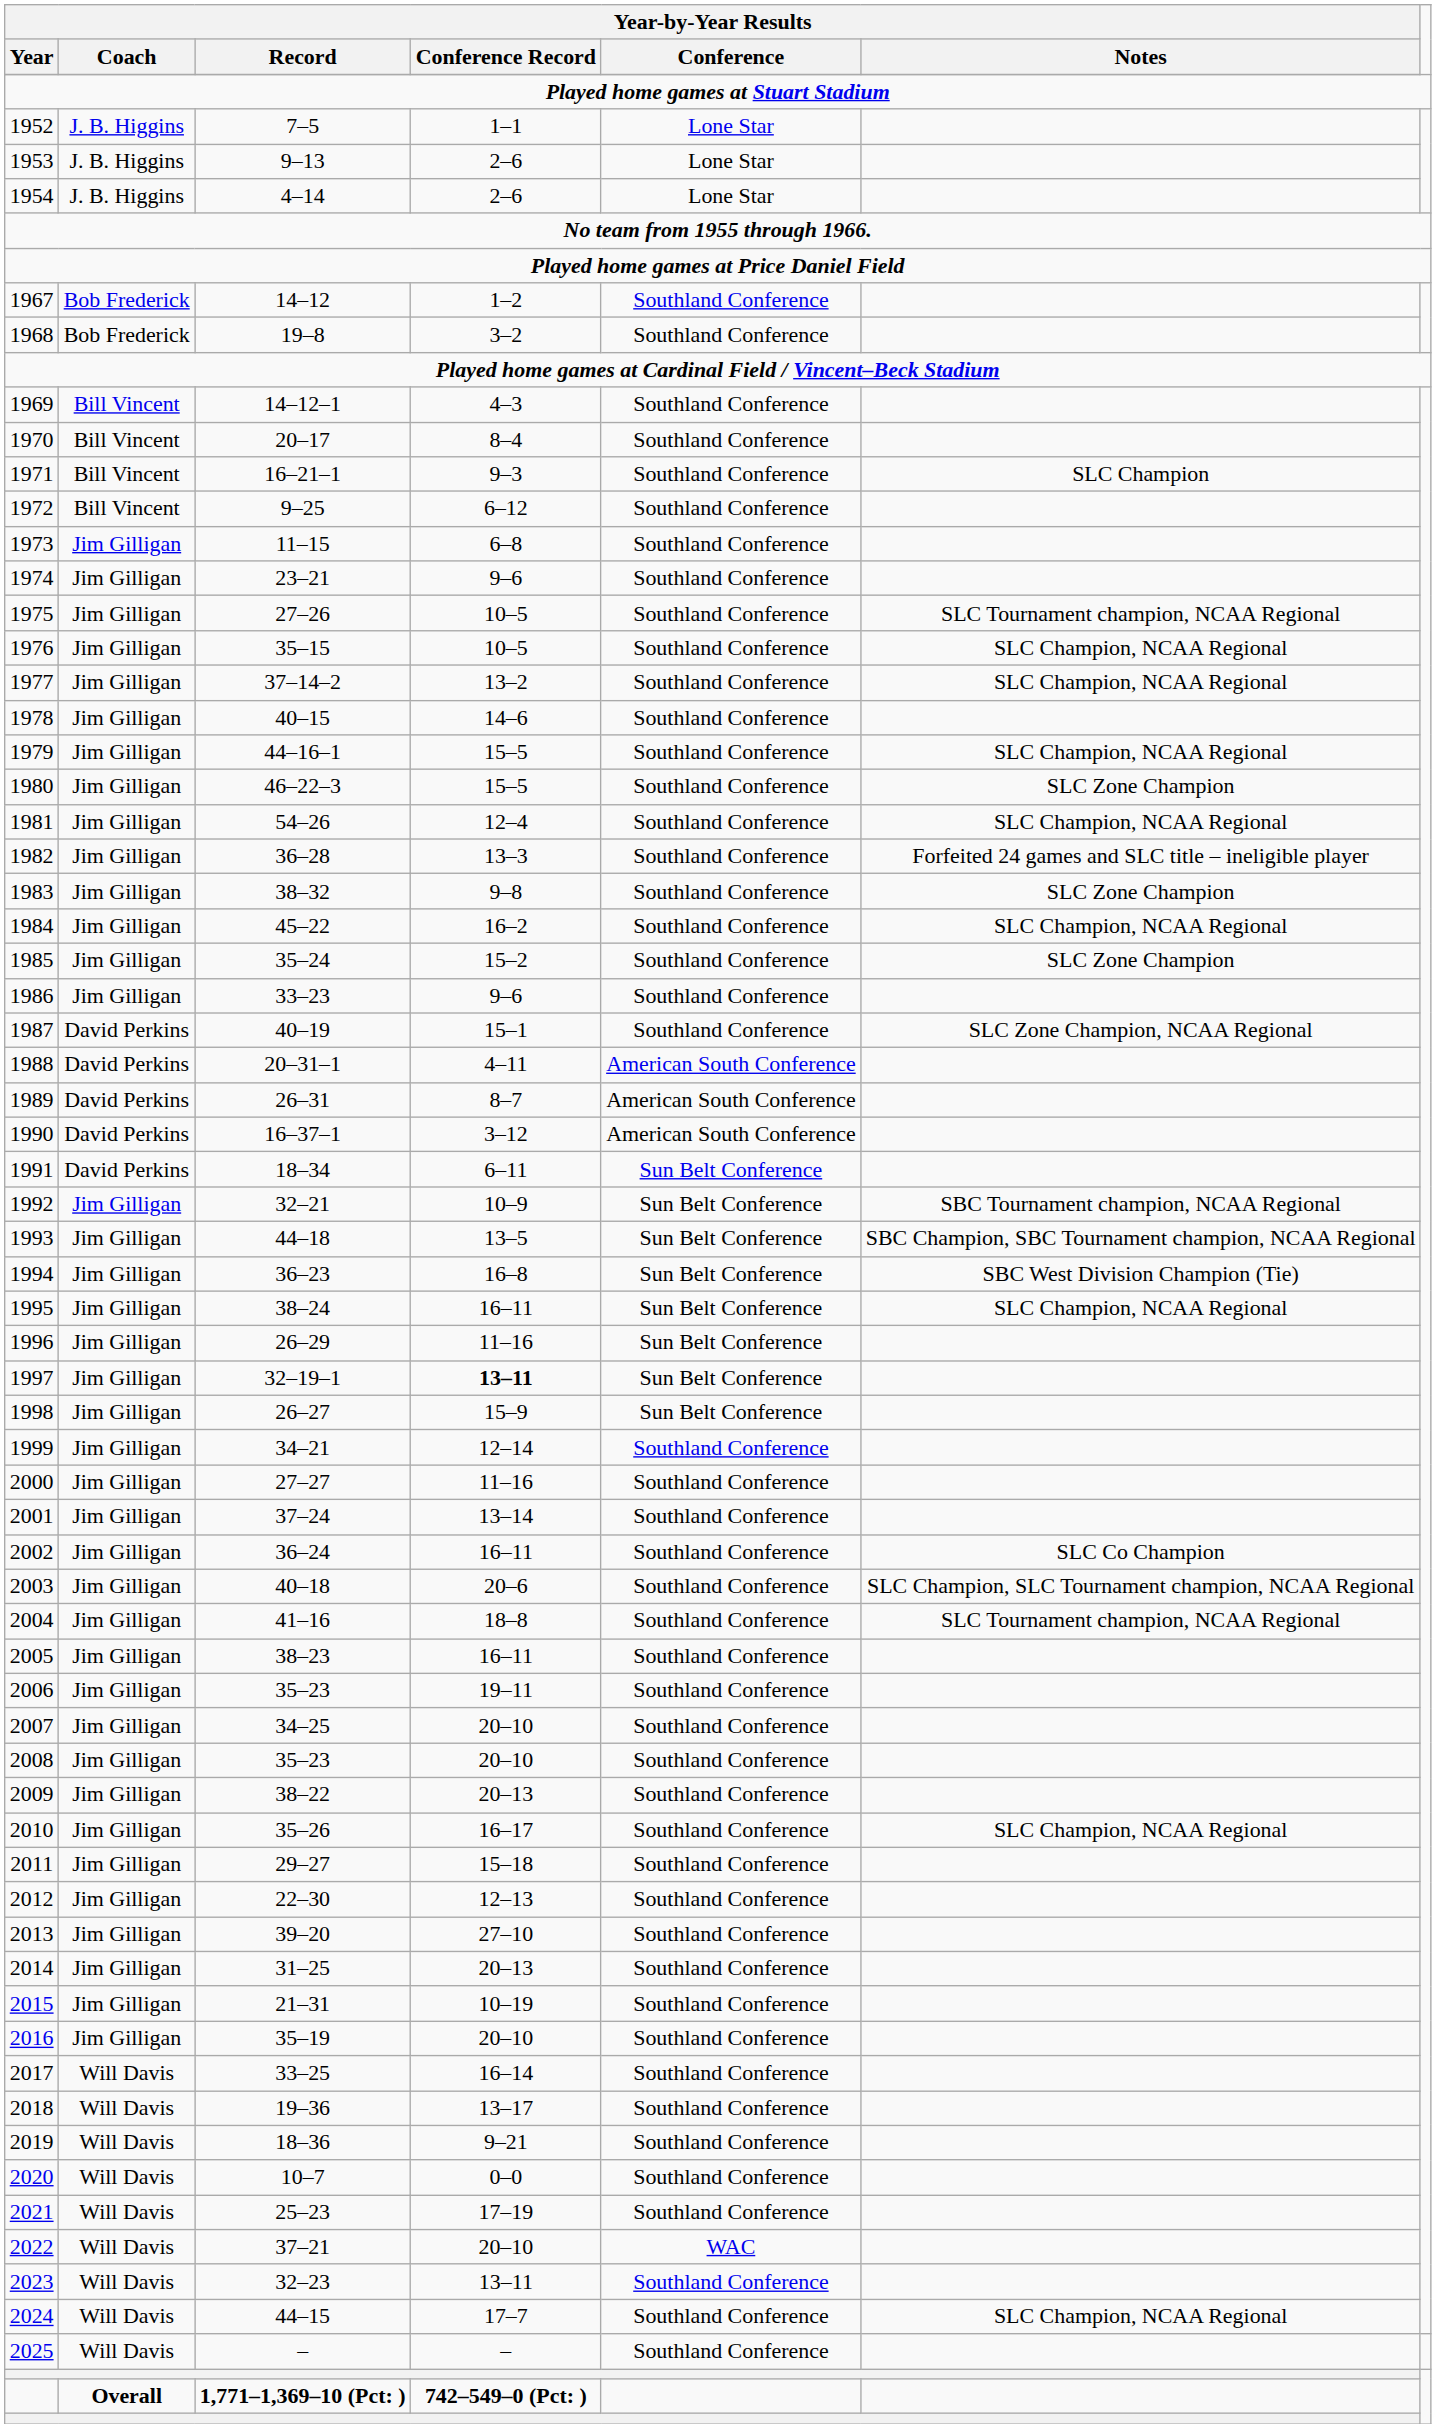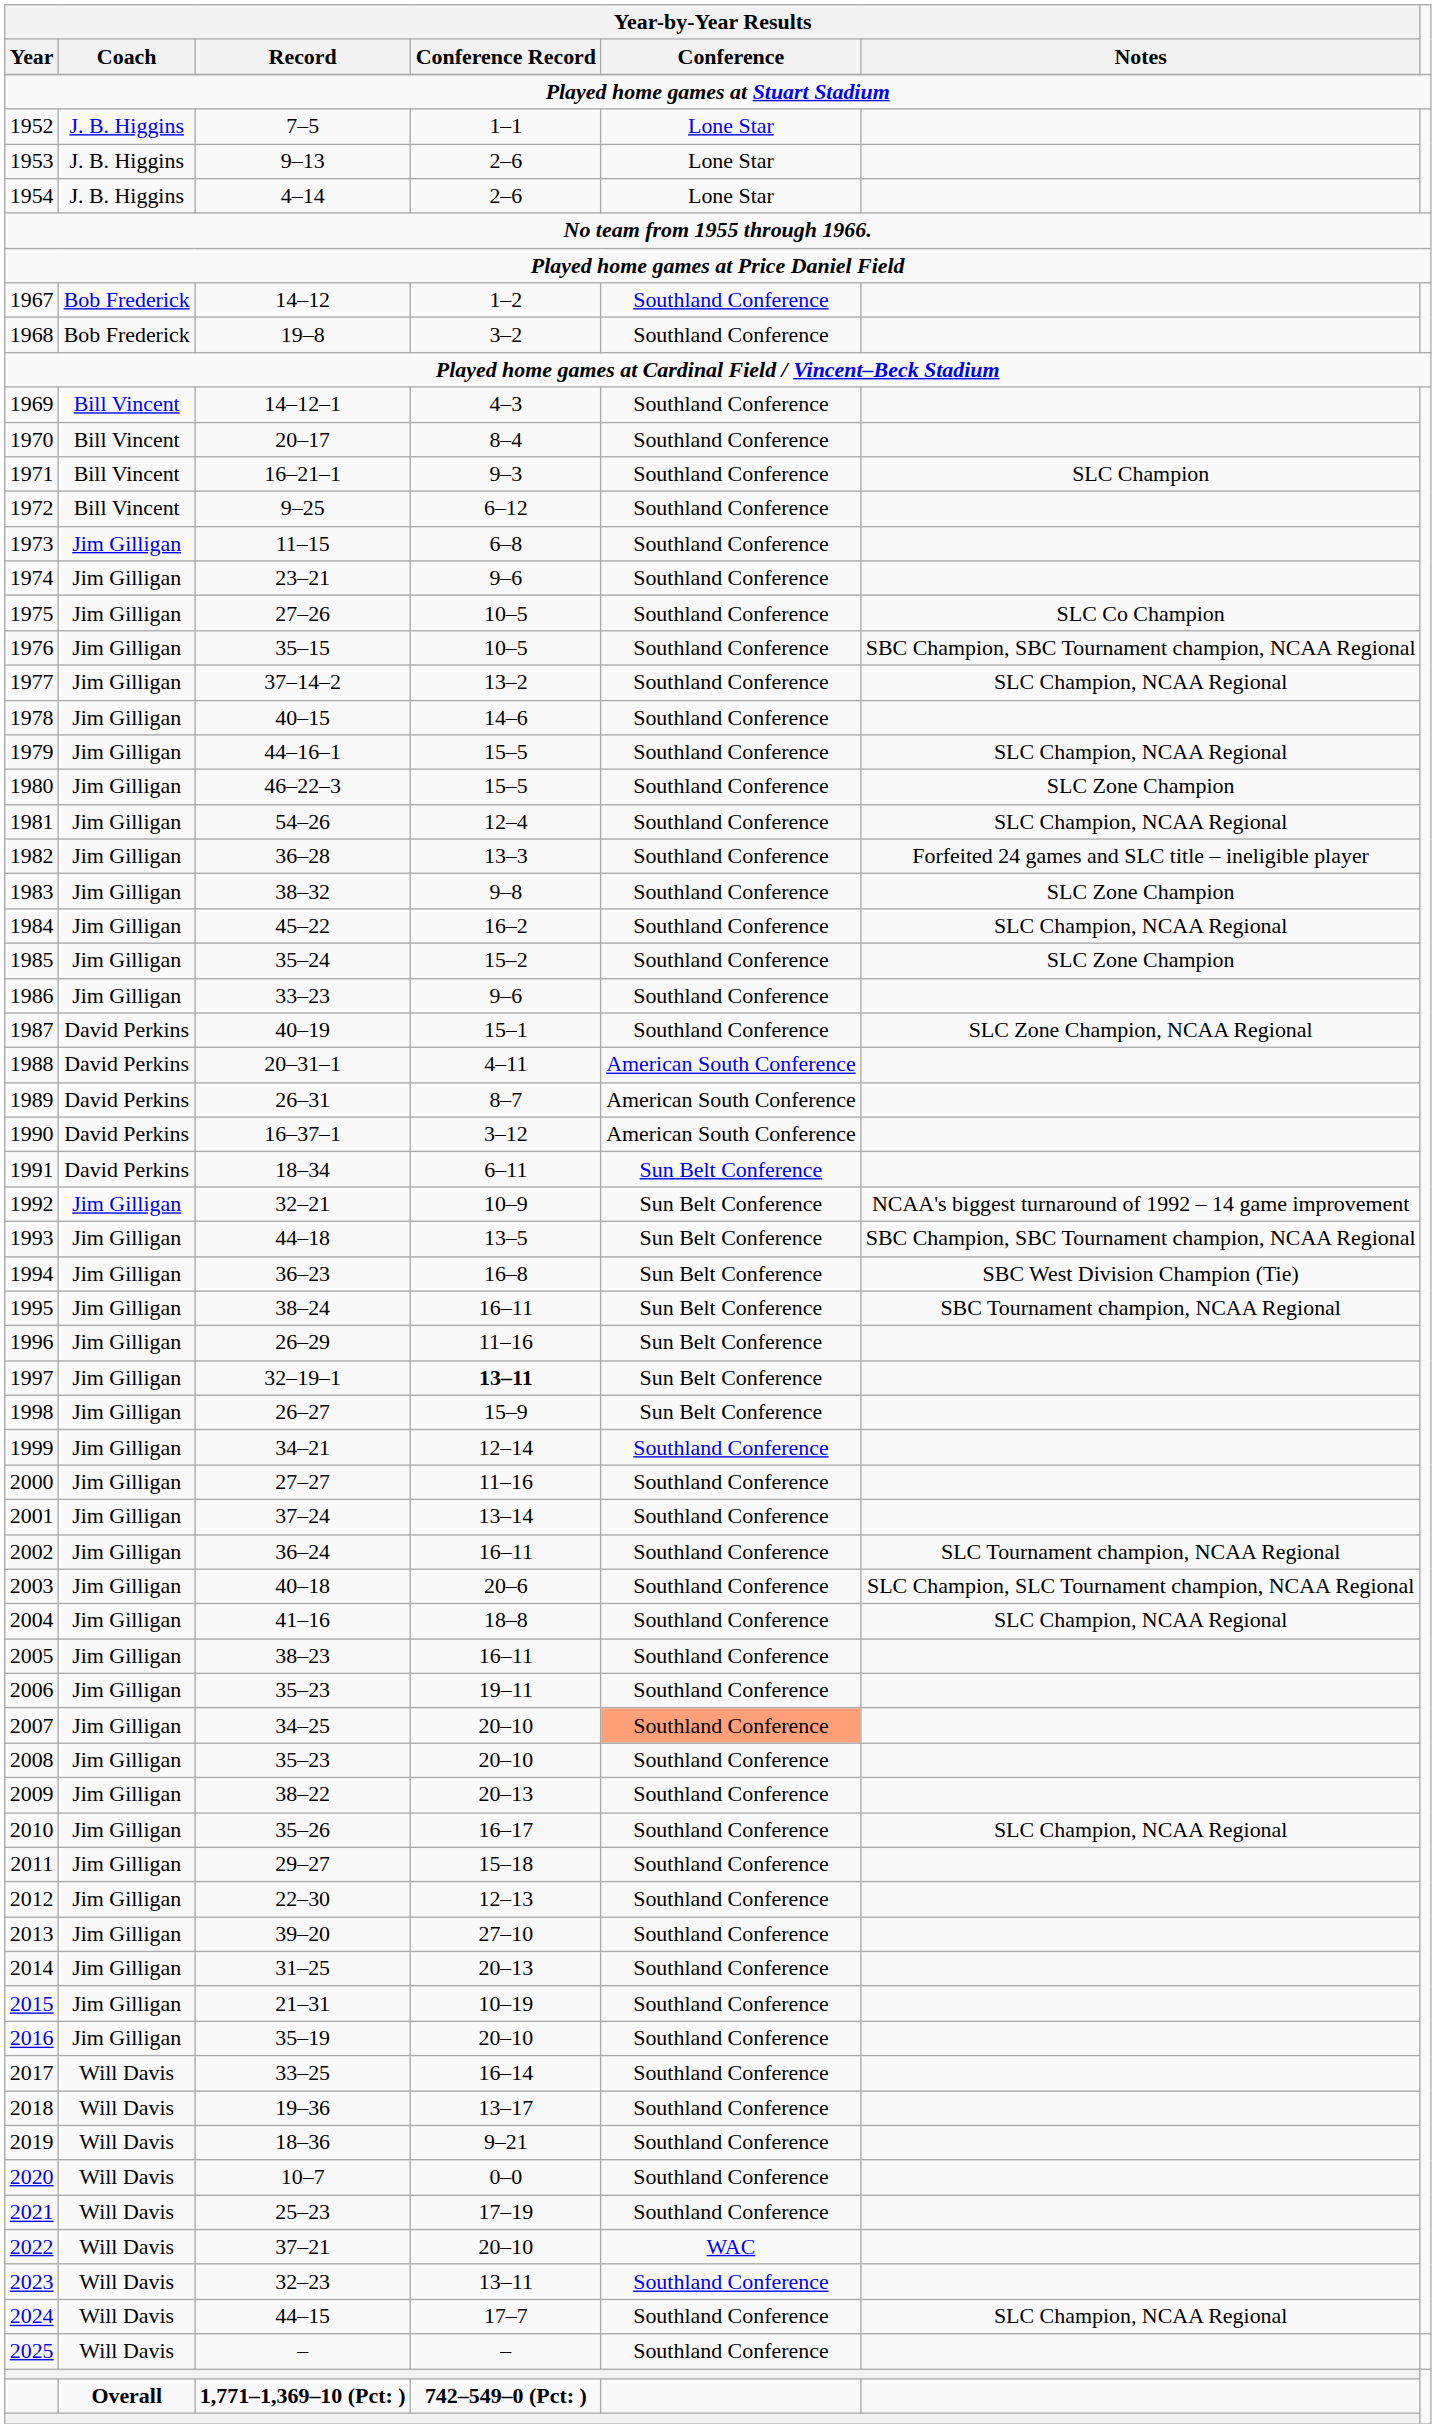1975 | Year-by-Year Results / Notes: SLC Tournament champion, NCAA Regional -> SLC Co Champion
1976 | Year-by-Year Results / Notes: SLC Champion, NCAA Regional -> SBC Champion, SBC Tournament champion, NCAA Regional
1992 | Year-by-Year Results / Notes: SBC Tournament champion, NCAA Regional -> NCAA's biggest turnaround of 1992 – 14 game improvement
1995 | Year-by-Year Results / Notes: SLC Champion, NCAA Regional -> SBC Tournament champion, NCAA Regional
2002 | Year-by-Year Results / Notes: SLC Co Champion -> SLC Tournament champion, NCAA Regional
2004 | Year-by-Year Results / Notes: SLC Tournament champion, NCAA Regional -> SLC Champion, NCAA Regional
2007 | Year-by-Year Results / Conference: no background -> lightsalmon background
